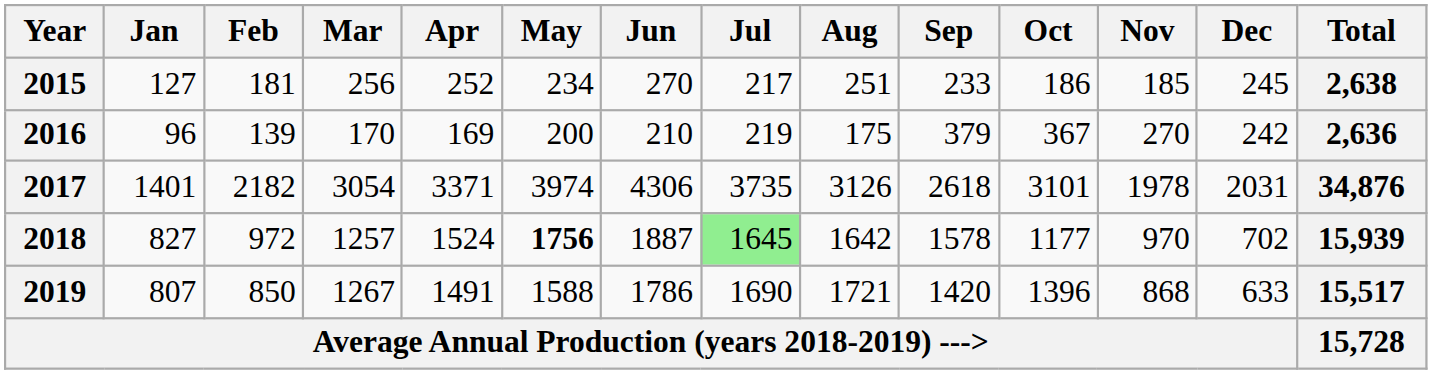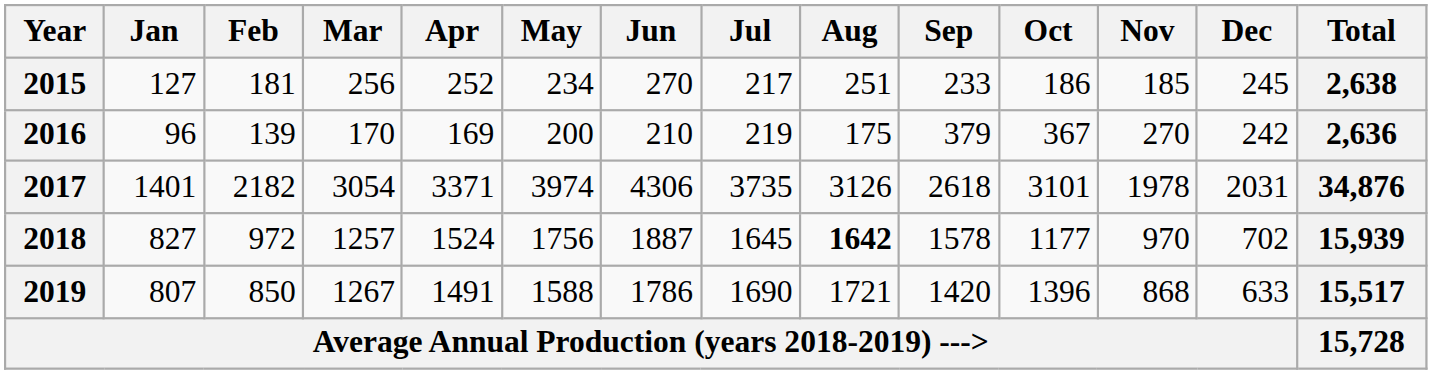2018 | May: bold -> normal
2018 | Jul: lightgreen background -> no background
2018 | Aug: normal -> bold
